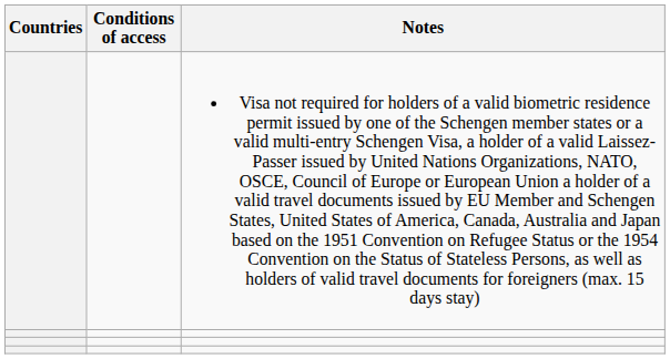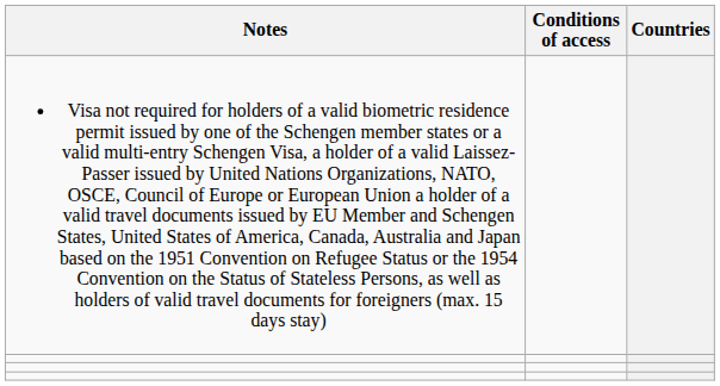columns swapped: Countries <-> Notes
